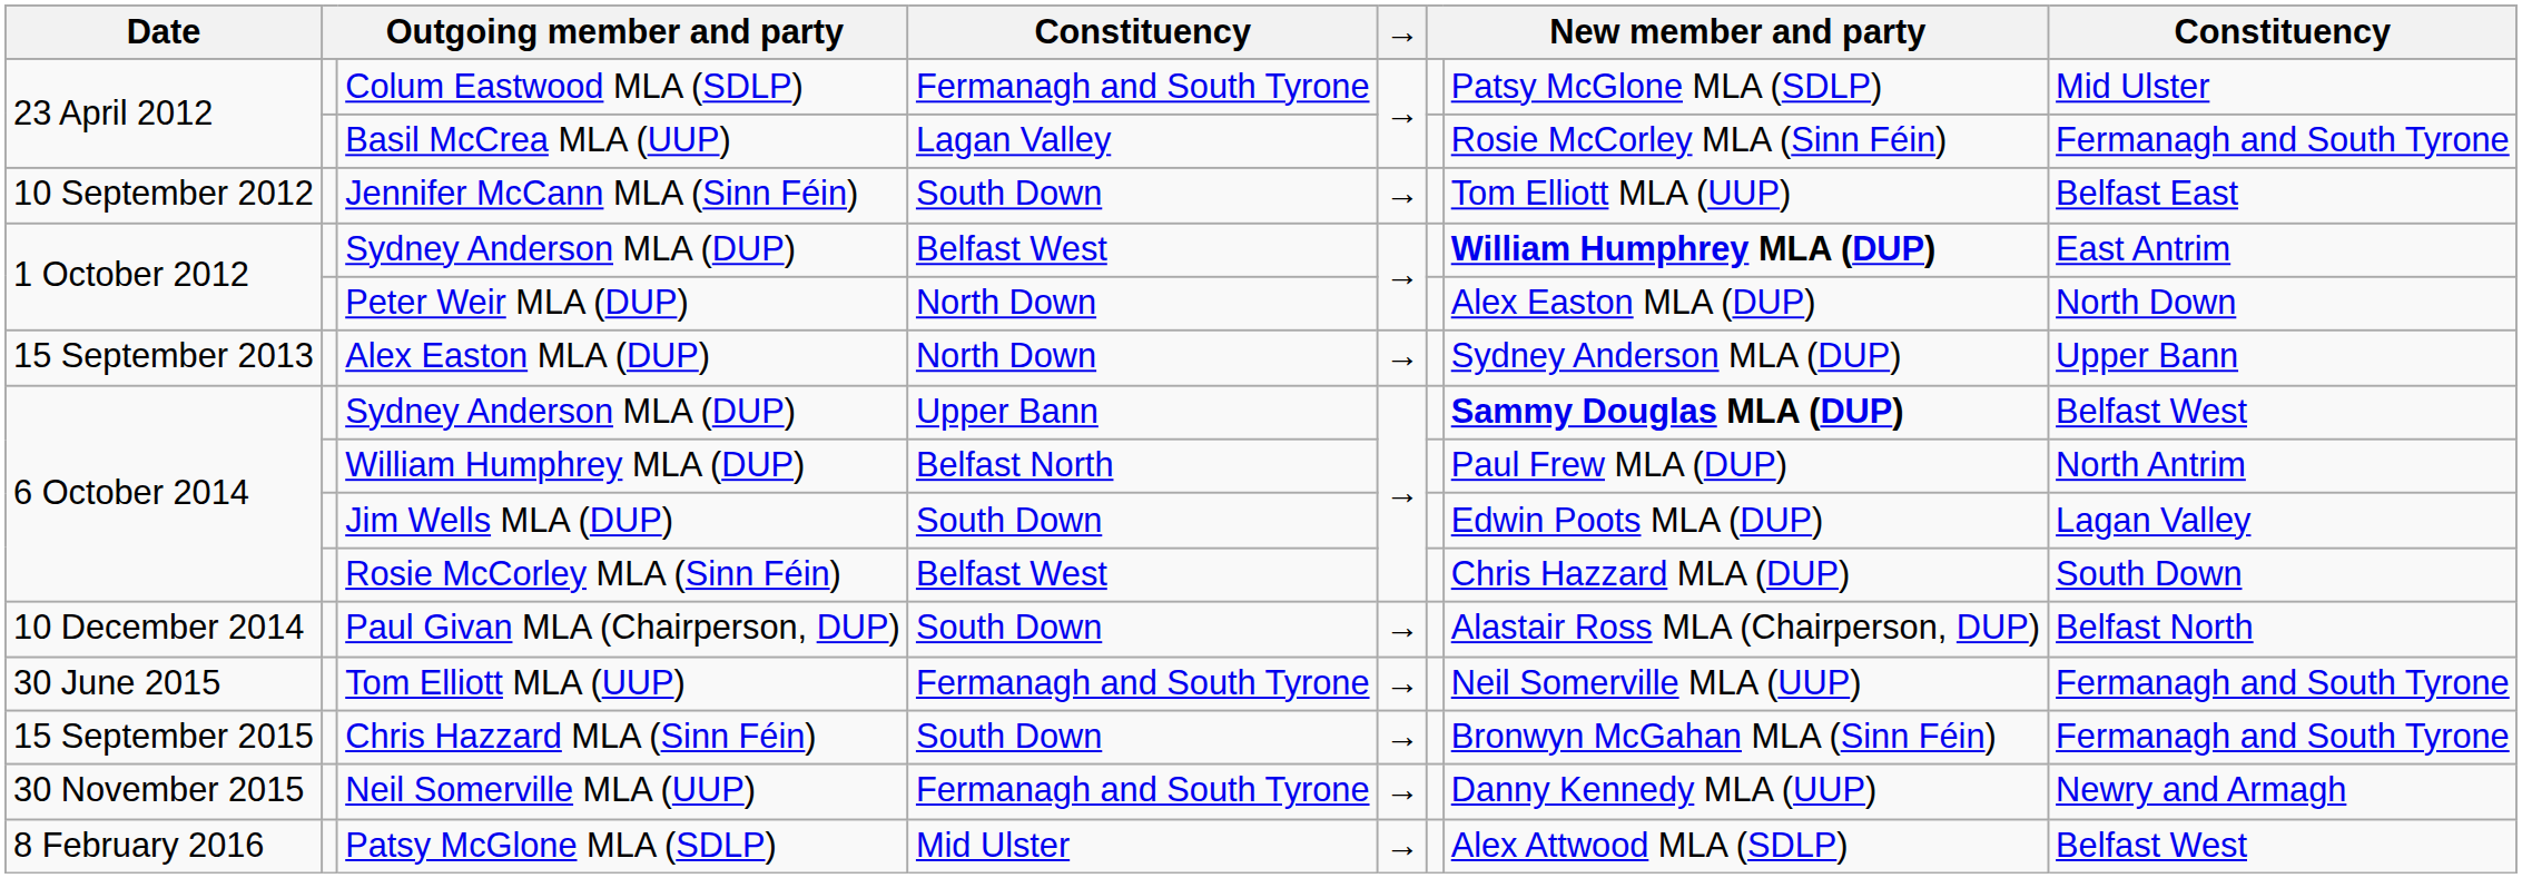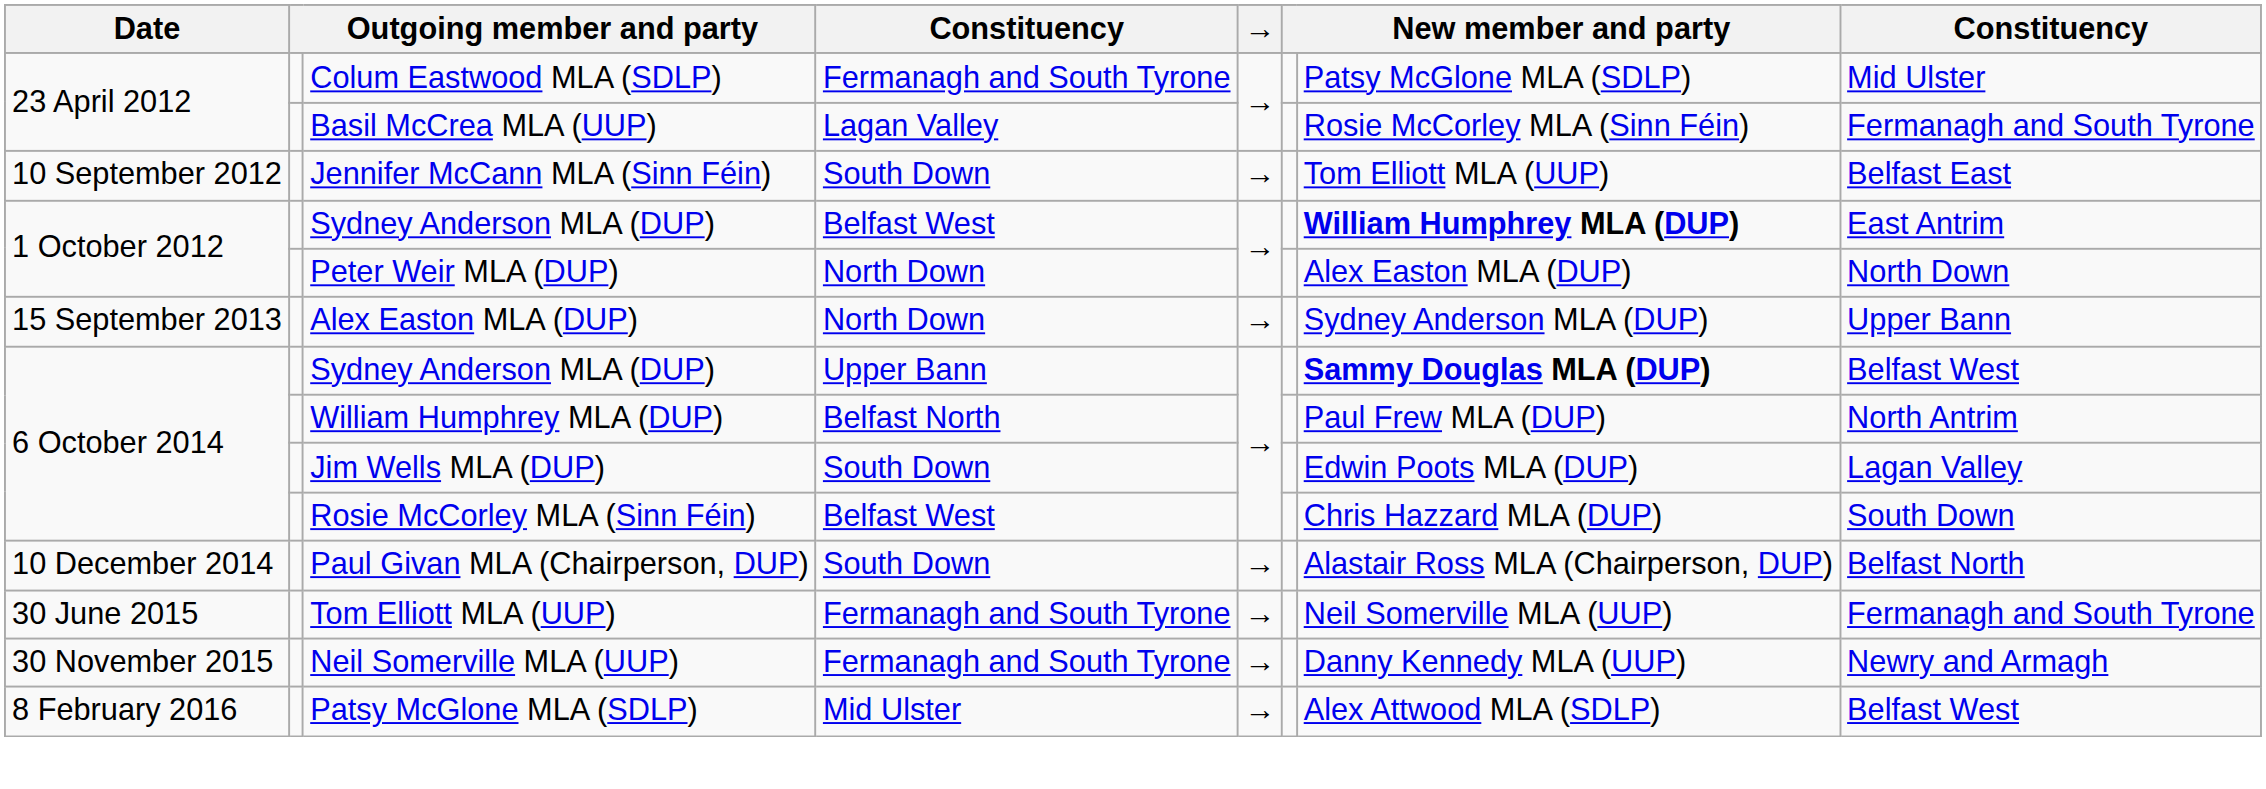- row: 15 September 2015 | Chris Hazzard MLA (Sinn Féin) | South Down | → | Bronwyn McGahan MLA (Sinn Féin) | Fermanagh and South Tyrone
